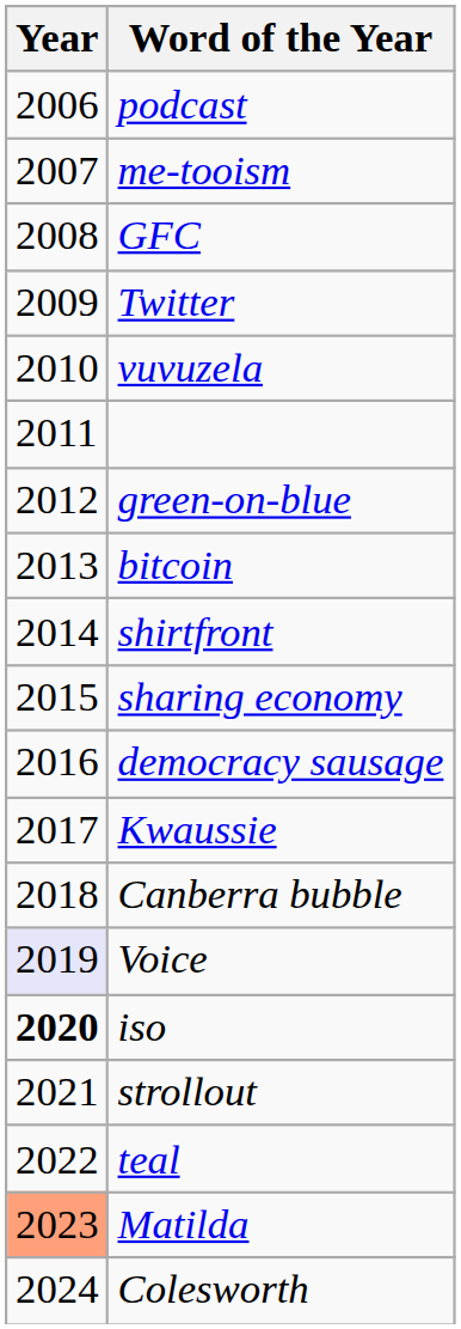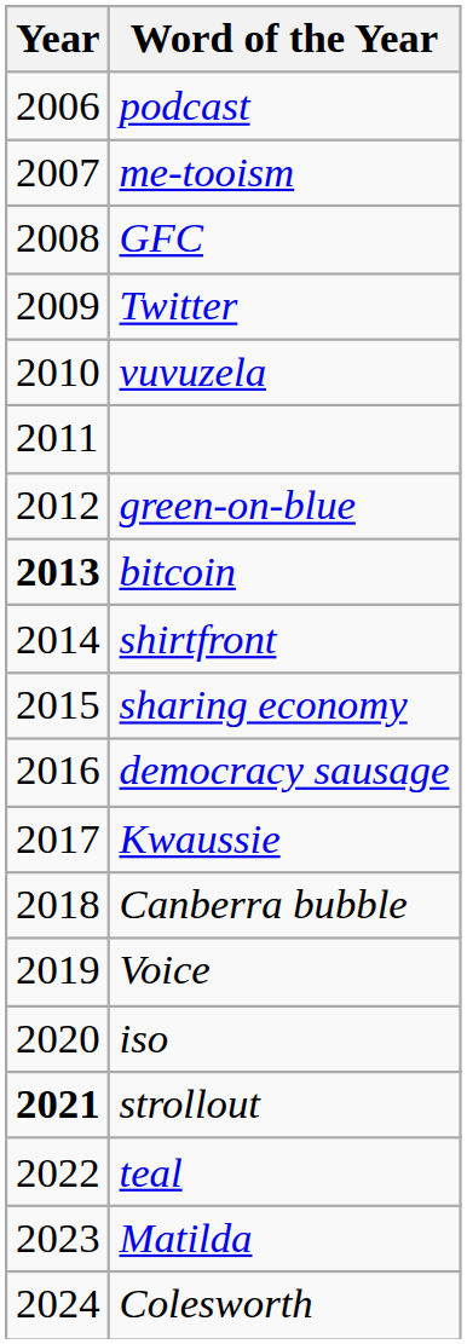bitcoin | Year: normal -> bold
Voice | Year: lavender background -> no background
iso | Year: bold -> normal
strollout | Year: normal -> bold
Matilda | Year: lightsalmon background -> no background
